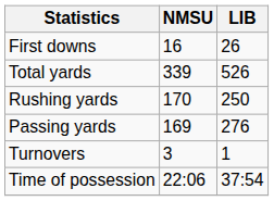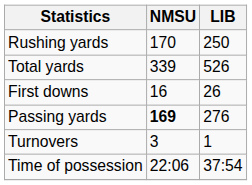rows swapped: First downs <-> Rushing yards
Passing yards | NMSU: normal -> bold
